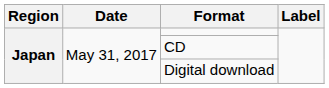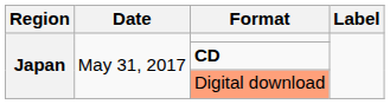CD | Format: normal -> bold
Digital download | Format: no background -> lightsalmon background
